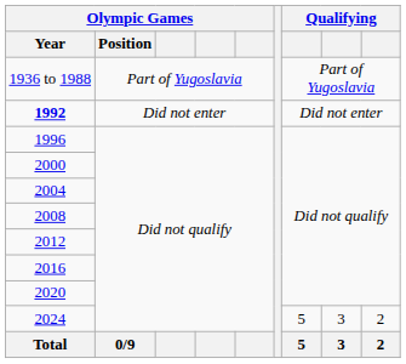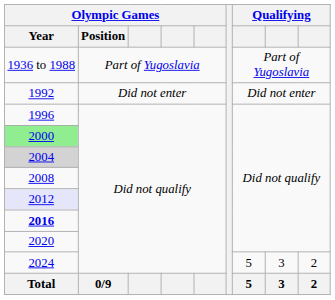1992 | Olympic Games / Year: bold -> normal
2000 | Olympic Games / Year: no background -> lightgreen background
2004 | Olympic Games / Year: no background -> lightgrey background
2012 | Olympic Games / Year: no background -> lavender background
2016 | Olympic Games / Year: normal -> bold
